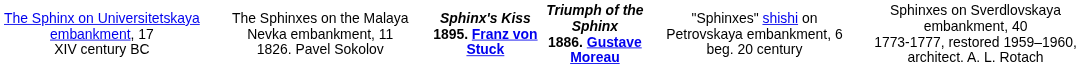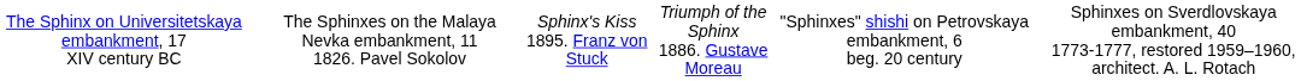The Sphinx on Universitetskaya embankment, 17 XIV century BC | column 3: bold -> normal
The Sphinx on Universitetskaya embankment, 17 XIV century BC | column 4: bold -> normal
